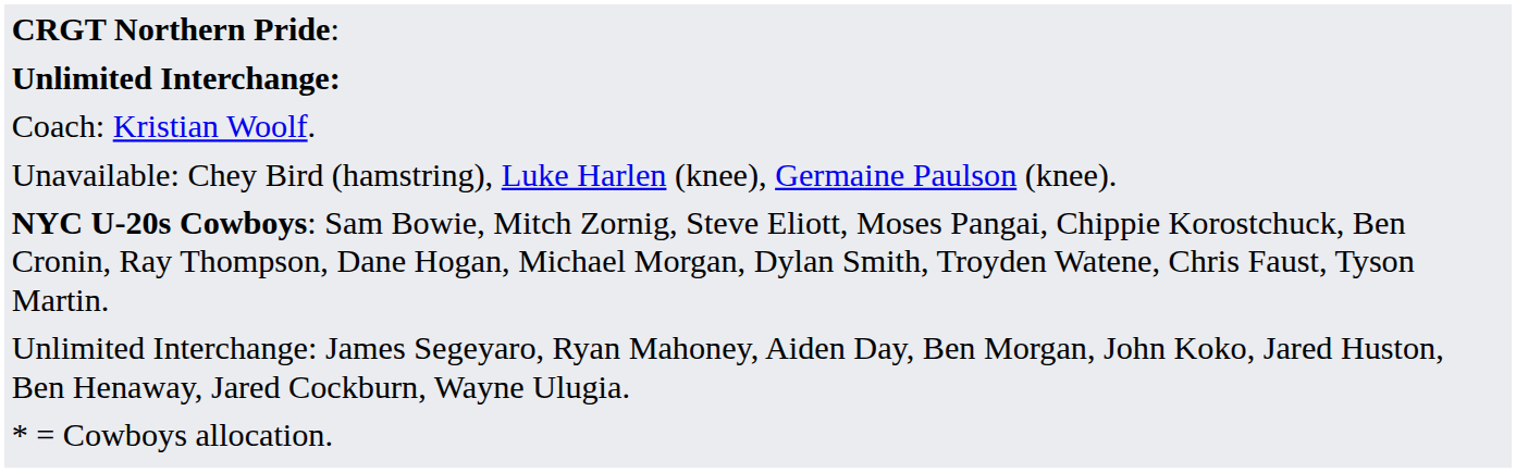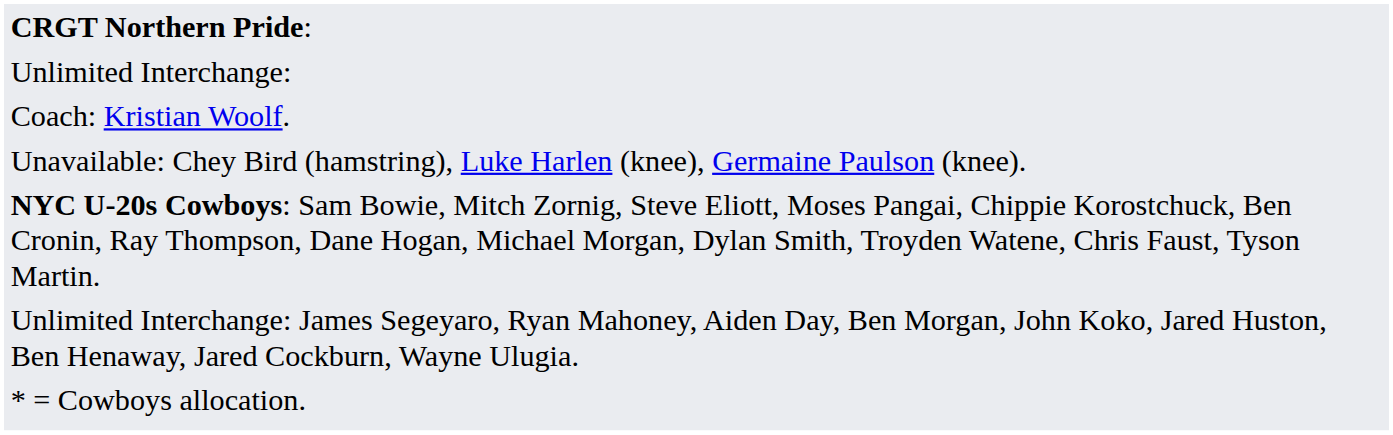row 2 | column 1: bold -> normal
